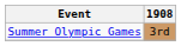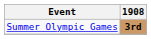Summer Olympic Games | 1908: normal -> bold
